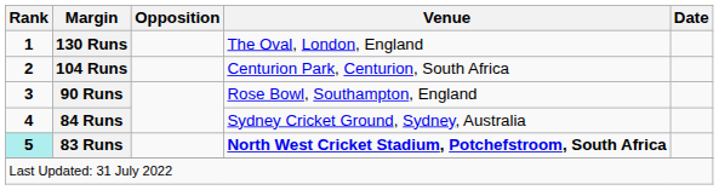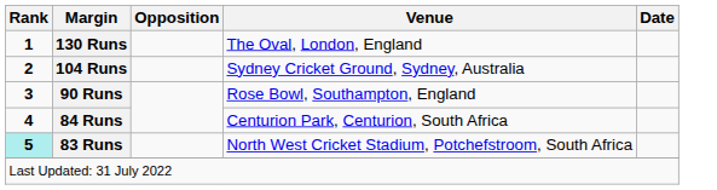104 Runs | Venue: Centurion Park, Centurion, South Africa -> Sydney Cricket Ground, Sydney, Australia
84 Runs | Venue: Sydney Cricket Ground, Sydney, Australia -> Centurion Park, Centurion, South Africa
83 Runs | Venue: bold -> normal
